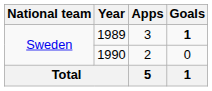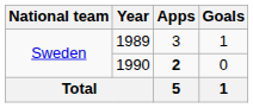1989 | Goals: bold -> normal
1990 | Apps: normal -> bold
